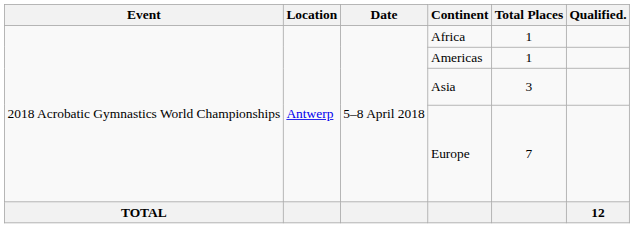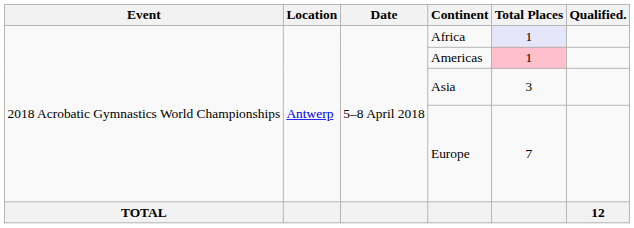Africa | Total Places: no background -> lavender background
Americas | Total Places: no background -> pink background
